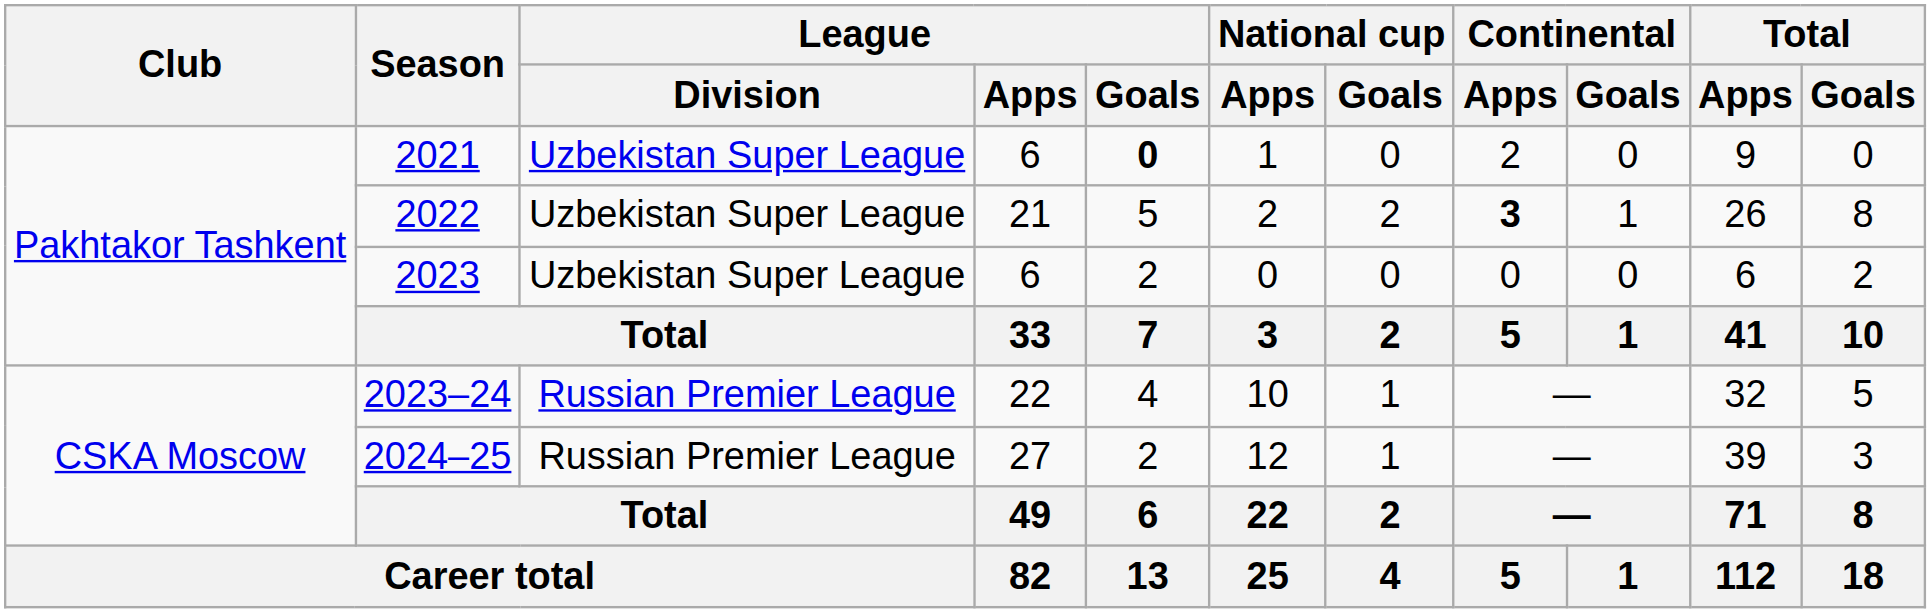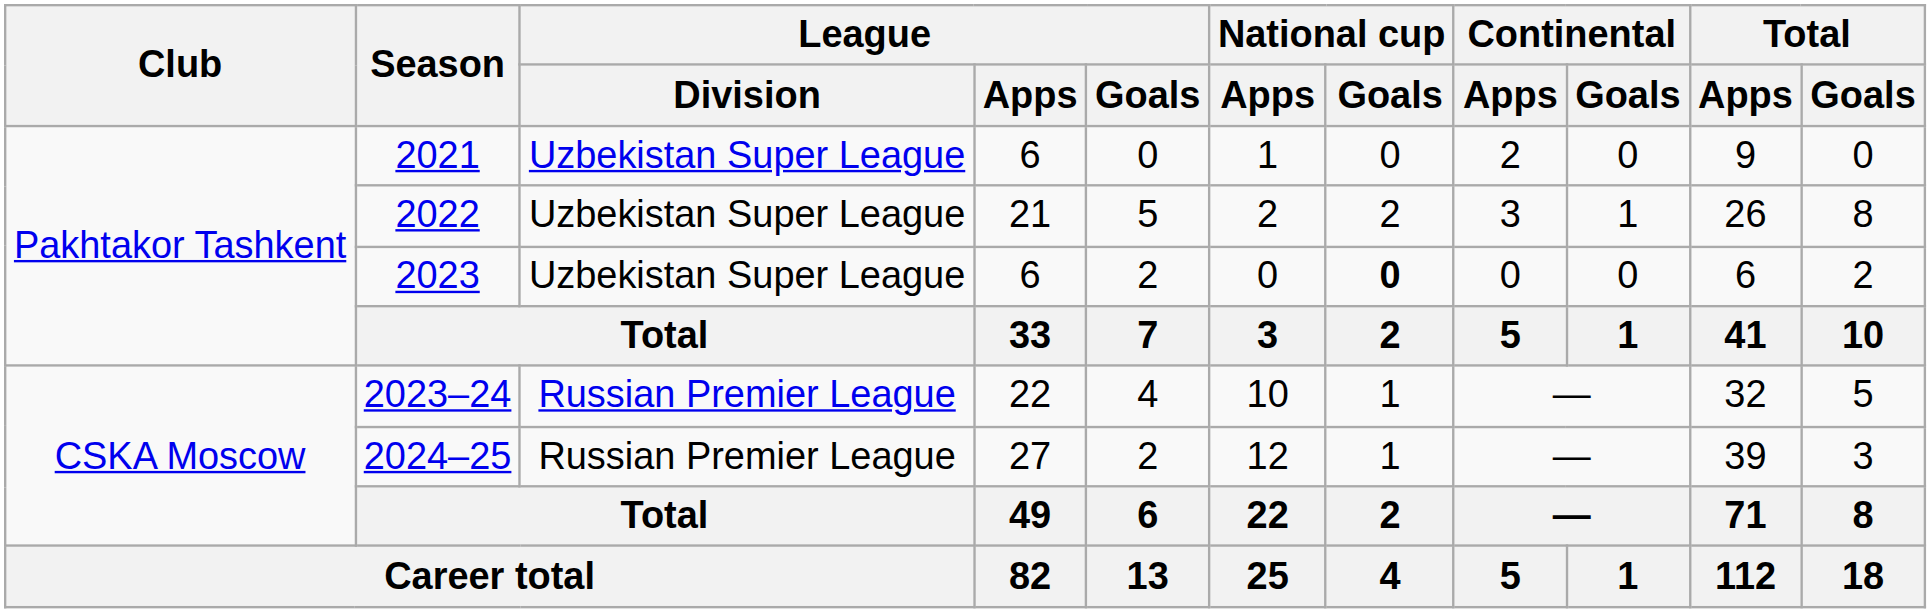2021 | League / Goals: bold -> normal
2022 | Continental / Apps: bold -> normal
2023 | National cup / Goals: normal -> bold
